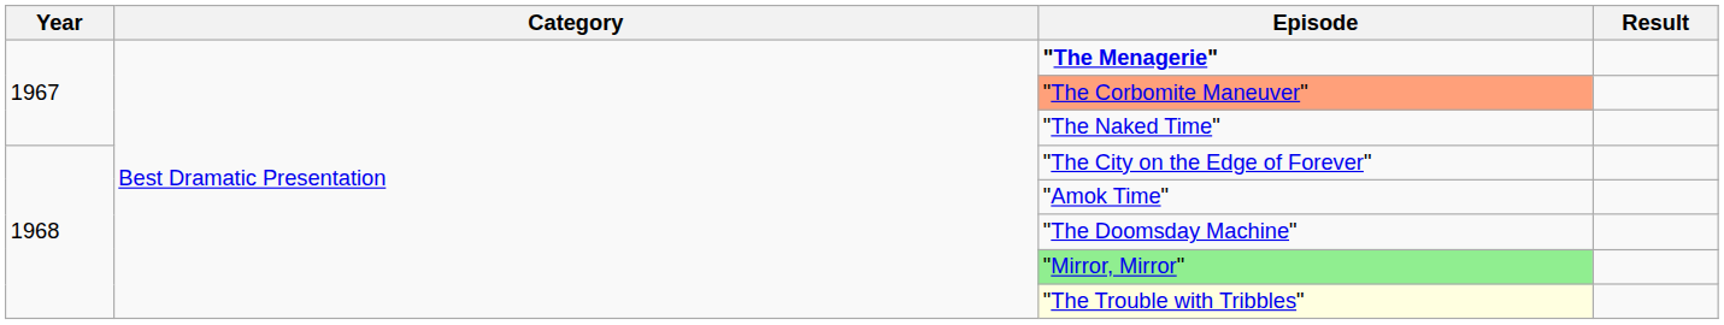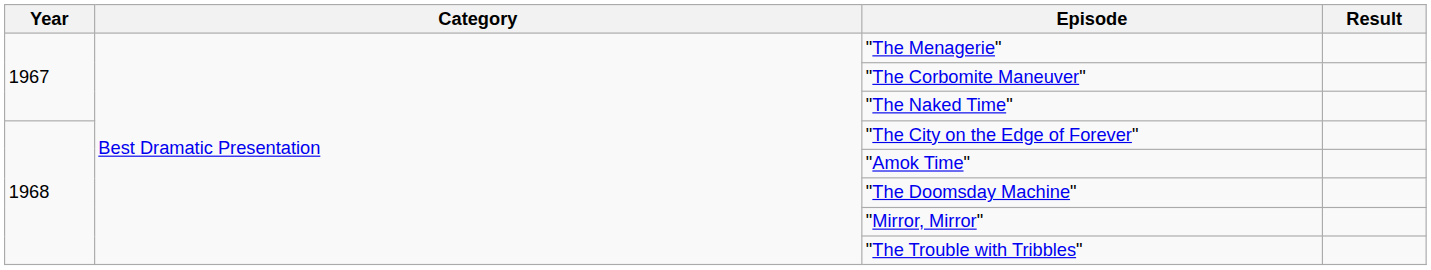"The Menagerie" | Episode: bold -> normal
"The Corbomite Maneuver" | Episode: lightsalmon background -> no background
"Mirror, Mirror" | Episode: lightgreen background -> no background
"The Trouble with Tribbles" | Episode: lightyellow background -> no background
